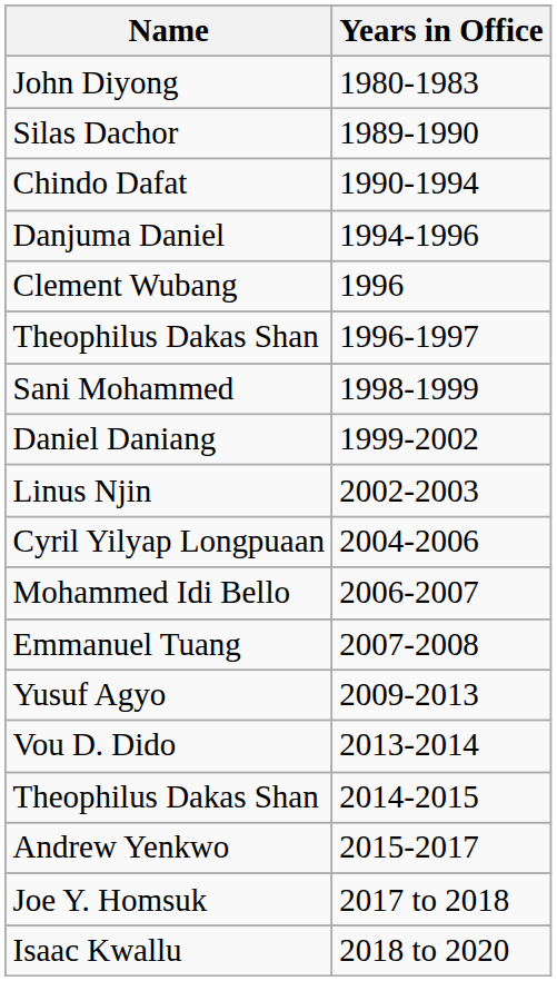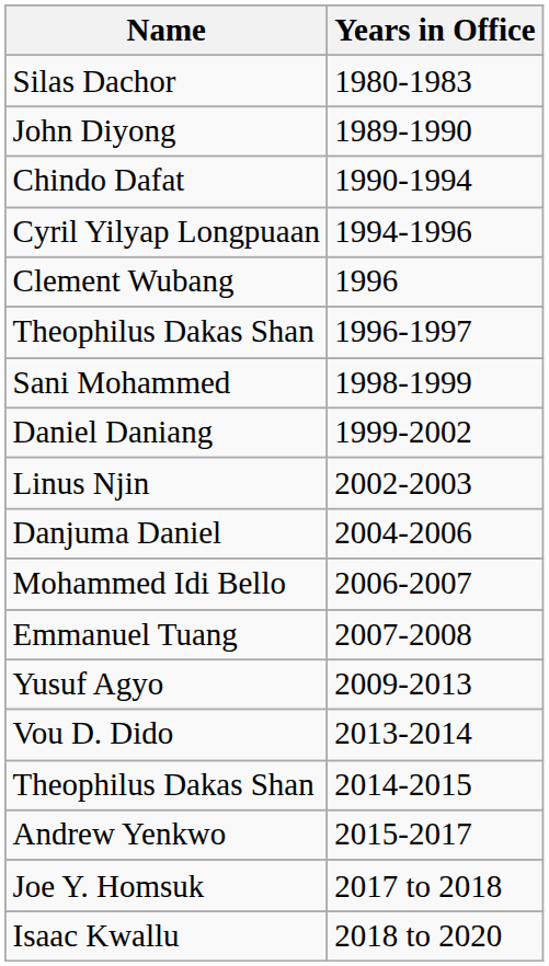row 2 | Name: John Diyong -> Silas Dachor
row 3 | Name: Silas Dachor -> John Diyong
row 5 | Name: Danjuma Daniel -> Cyril Yilyap Longpuaan
row 11 | Name: Cyril Yilyap Longpuaan -> Danjuma Daniel
